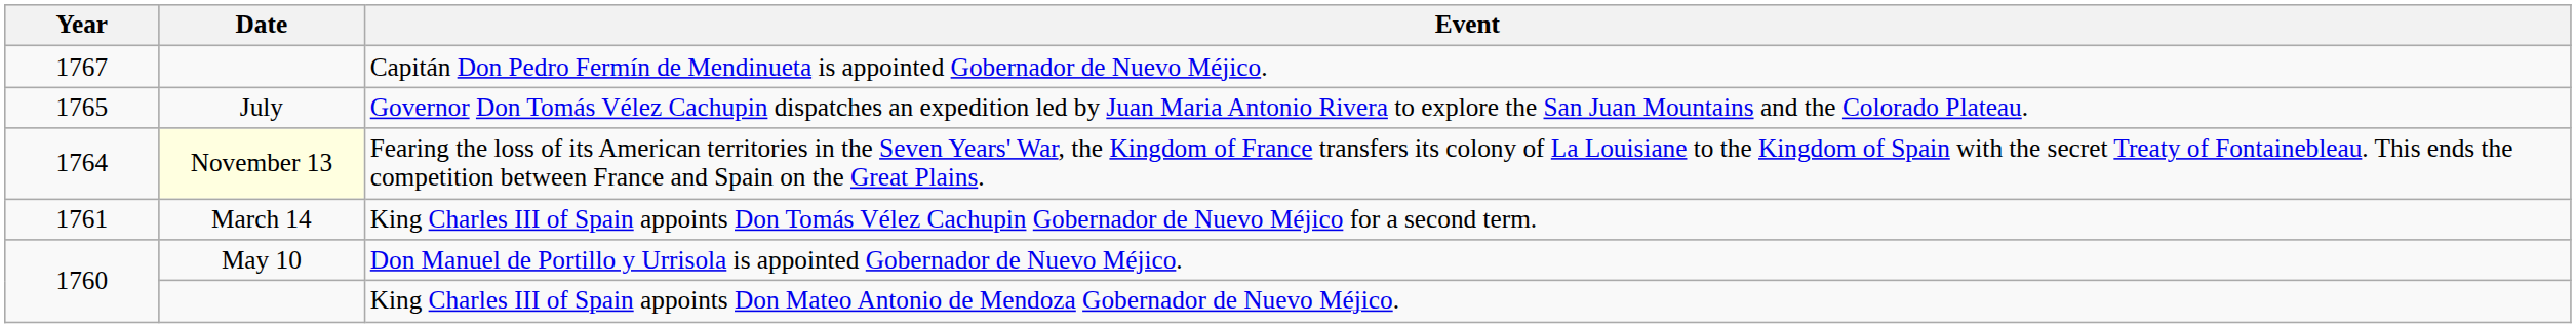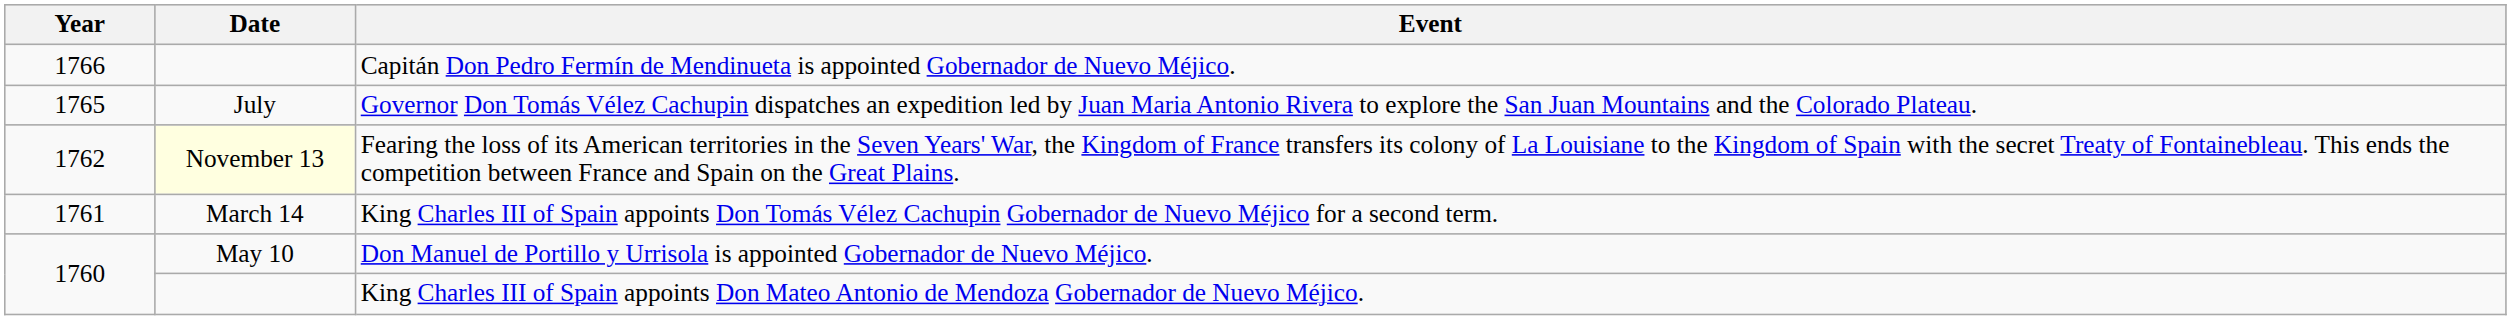row 2 | Year: 1767 -> 1766
row 4 | Year: 1764 -> 1762
